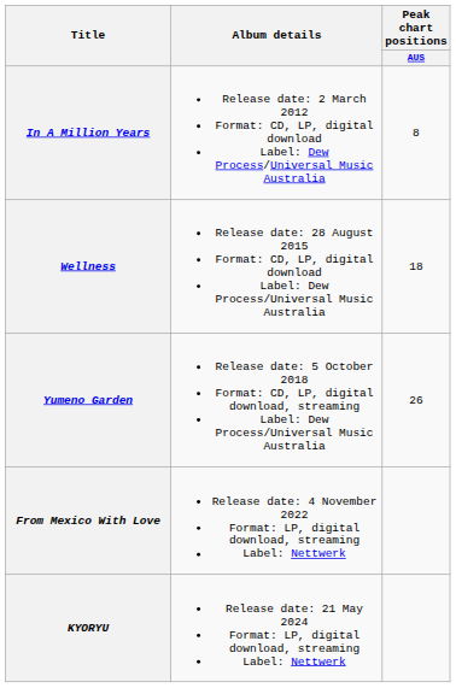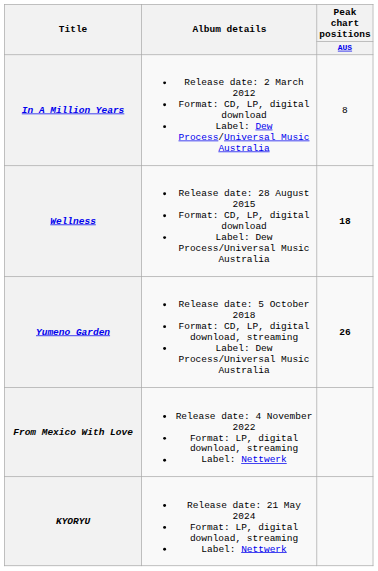Wellness | Peak chart positions / AUS: normal -> bold
Yumeno Garden | Peak chart positions / AUS: normal -> bold
